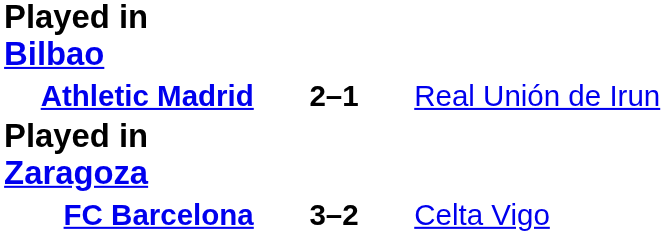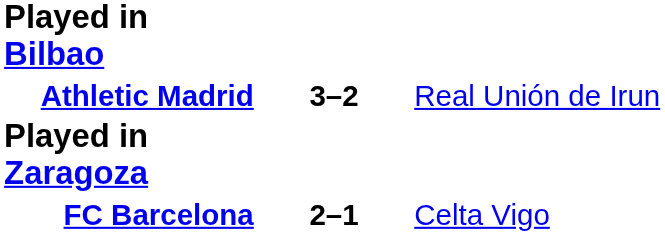Athletic Madrid | column 2: 2–1 -> 3–2
FC Barcelona | column 2: 3–2 -> 2–1
